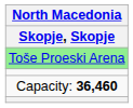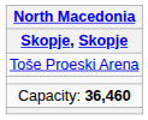row 3 | North Macedonia / Skopje, Skopje: lightgreen background -> no background
